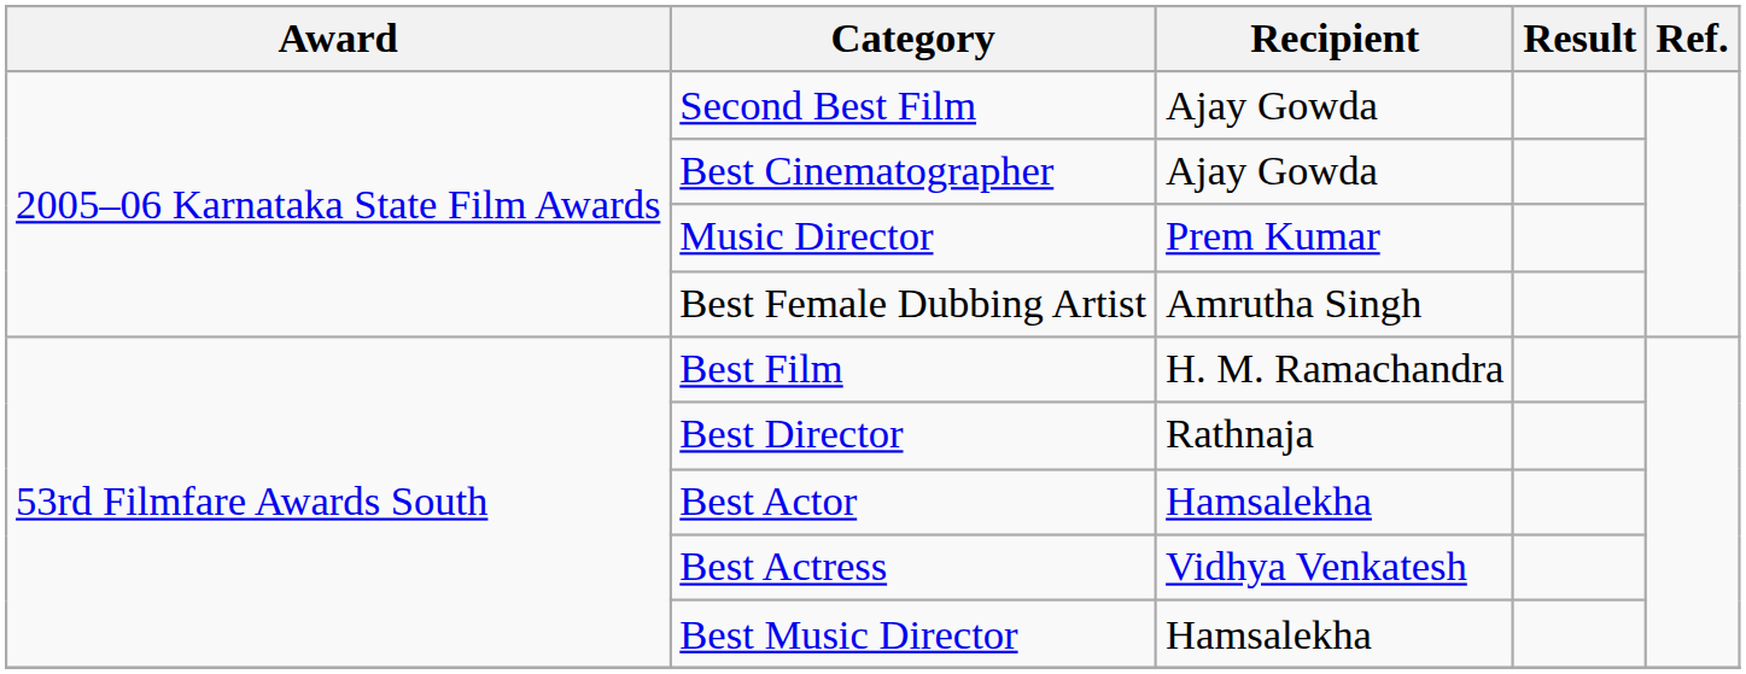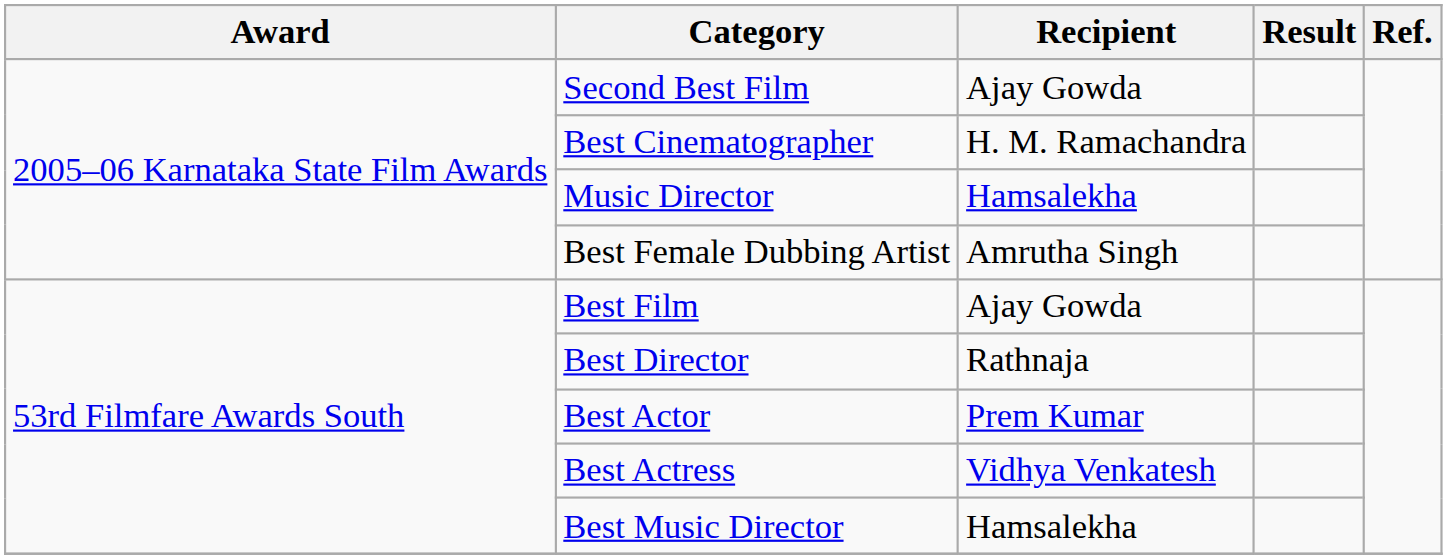Best Cinematographer | Recipient: Ajay Gowda -> H. M. Ramachandra
Music Director | Recipient: Prem Kumar -> Hamsalekha
Best Film | Recipient: H. M. Ramachandra -> Ajay Gowda
Best Actor | Recipient: Hamsalekha -> Prem Kumar
